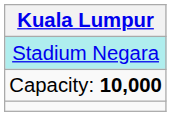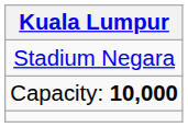row 2 | column 1: paleturquoise background -> no background
